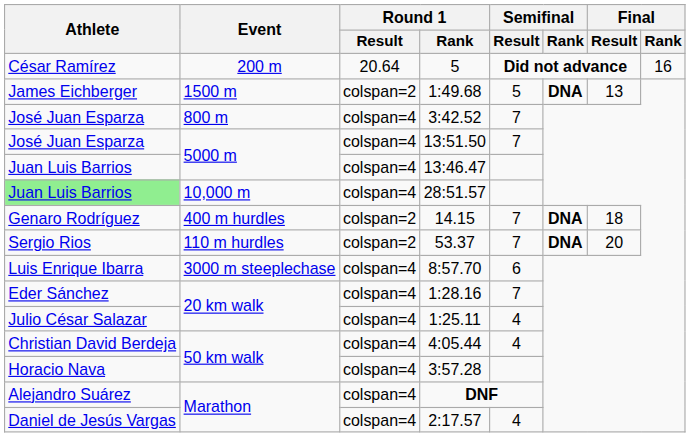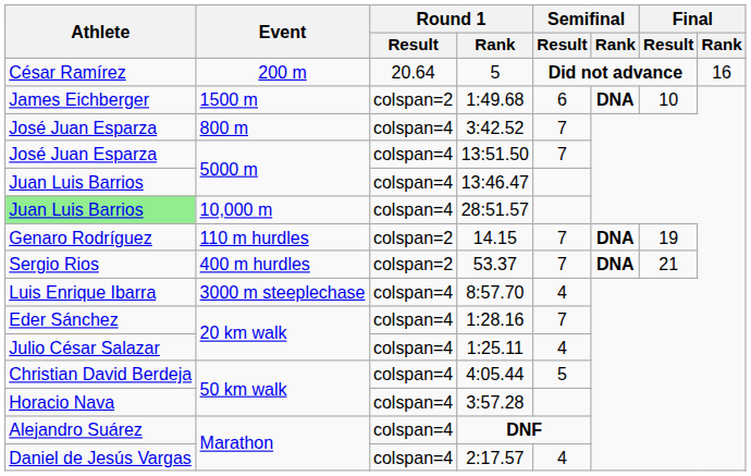1:49.68 | Semifinal / Result: 5 -> 6
1:49.68 | Final / Result: 13 -> 10
14.15 | Event: 400 m hurdles -> 110 m hurdles
14.15 | Final / Result: 18 -> 19
53.37 | Event: 110 m hurdles -> 400 m hurdles
53.37 | Final / Result: 20 -> 21
8:57.70 | Semifinal / Result: 6 -> 4
4:05.44 | Semifinal / Result: 4 -> 5
